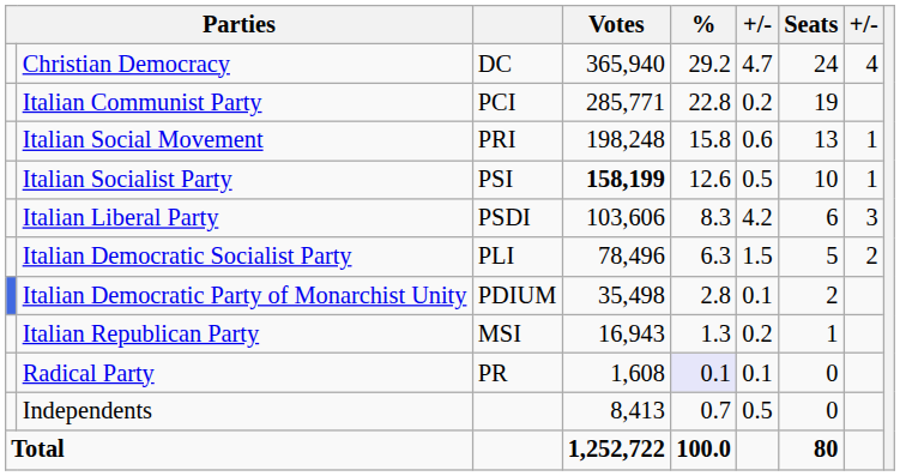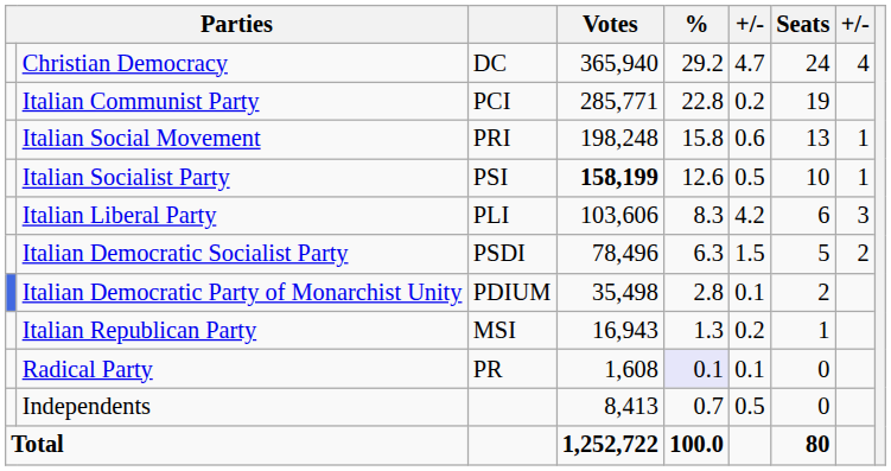Italian Liberal Party | column 3: PSDI -> PLI
Italian Democratic Socialist Party | column 3: PLI -> PSDI
